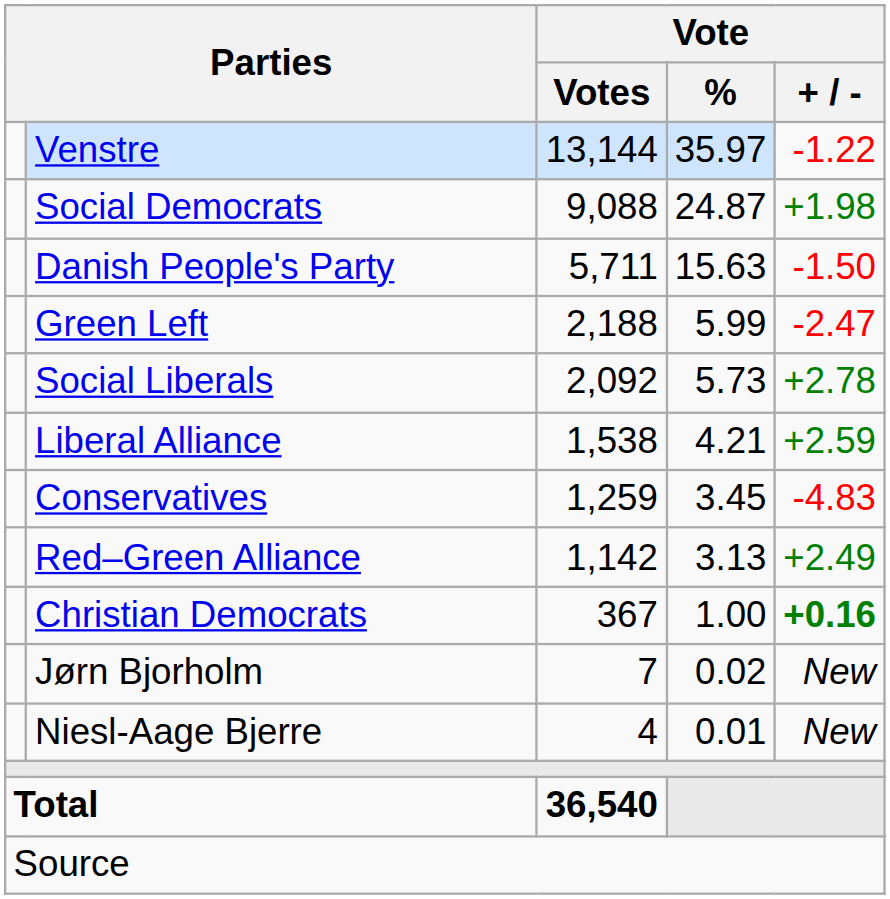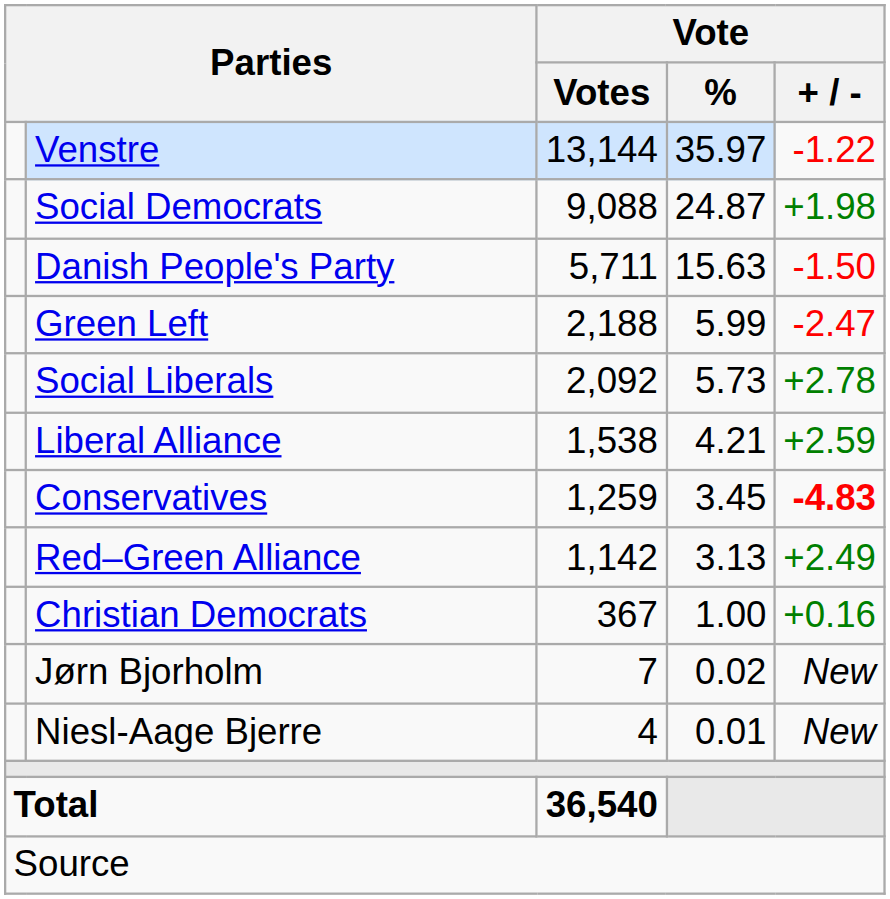Conservatives | Vote / + / -: normal -> bold
Christian Democrats | Vote / + / -: bold -> normal
